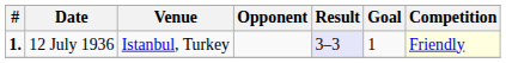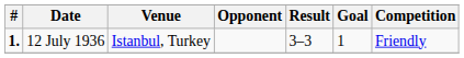12 July 1936 | Result: lavender background -> no background
12 July 1936 | Competition: lightyellow background -> no background
